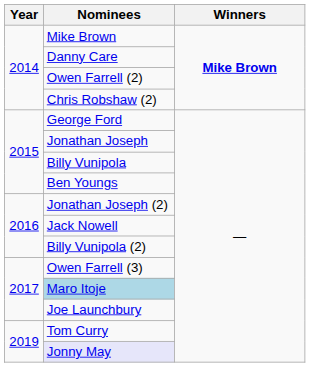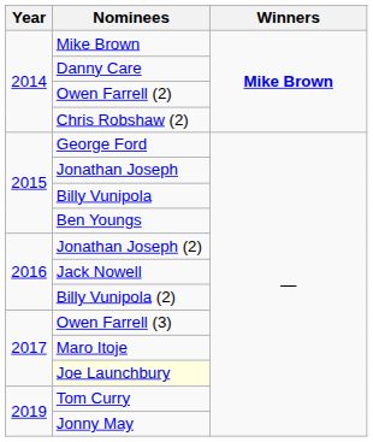Maro Itoje | Nominees: lightblue background -> no background
Joe Launchbury | Nominees: no background -> lightyellow background
Jonny May | Nominees: lavender background -> no background
